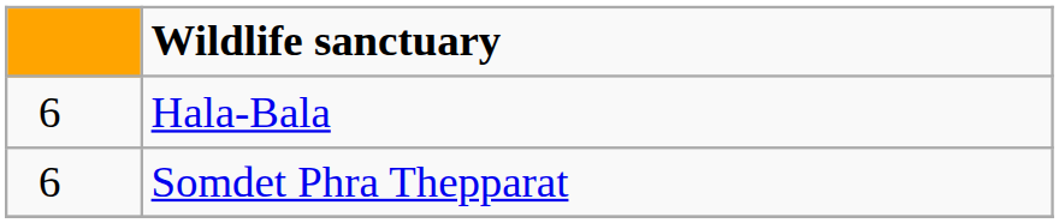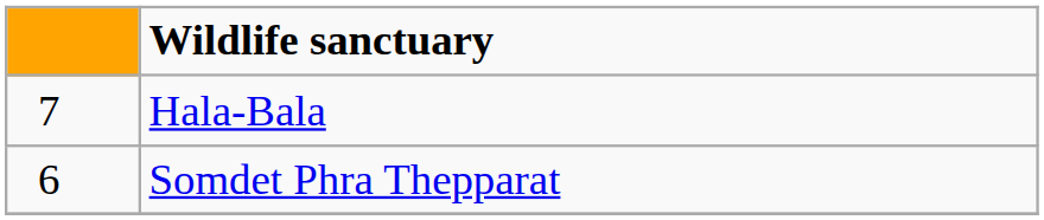Hala-Bala | column 1: 6 -> 7
